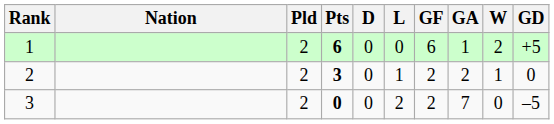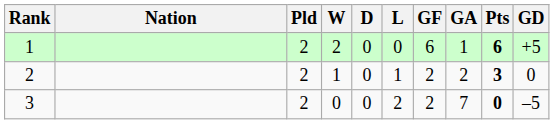columns swapped: W <-> Pts
